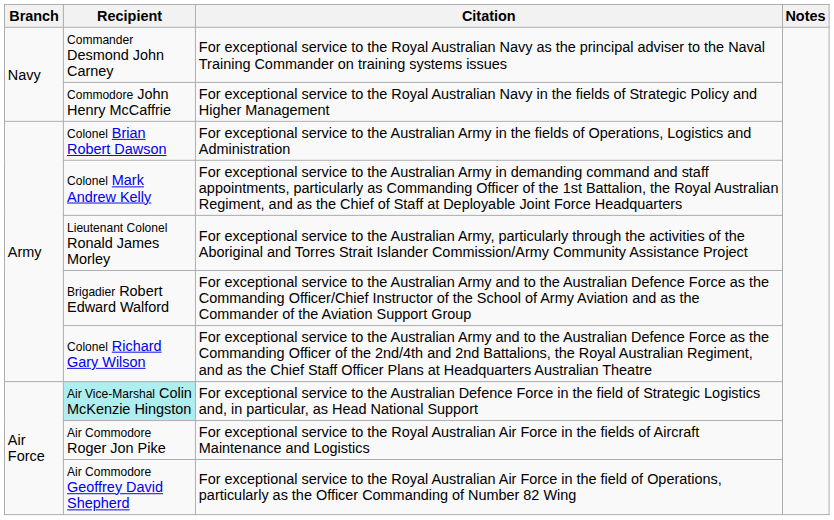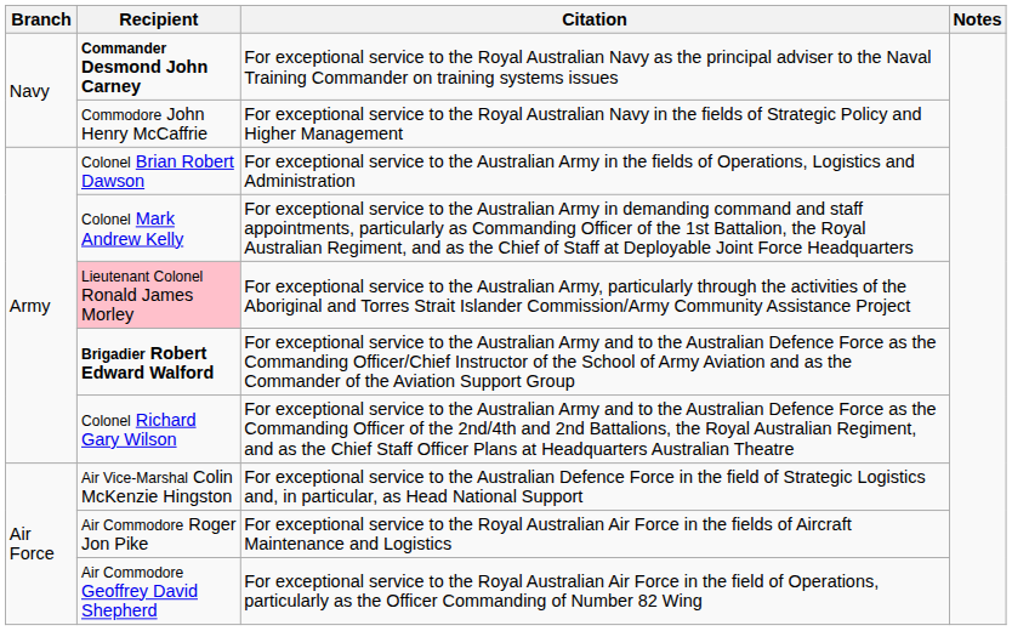Commander Desmond John Carney | Recipient: normal -> bold
Lieutenant Colonel Ronald James Morley | Recipient: no background -> pink background
Brigadier Robert Edward Walford | Recipient: normal -> bold
Air Vice-Marshal Colin McKenzie Hingston | Recipient: paleturquoise background -> no background
